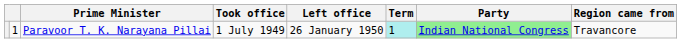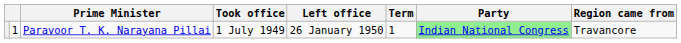Paravoor T. K. Narayana Pillai | Term: paleturquoise background -> no background
